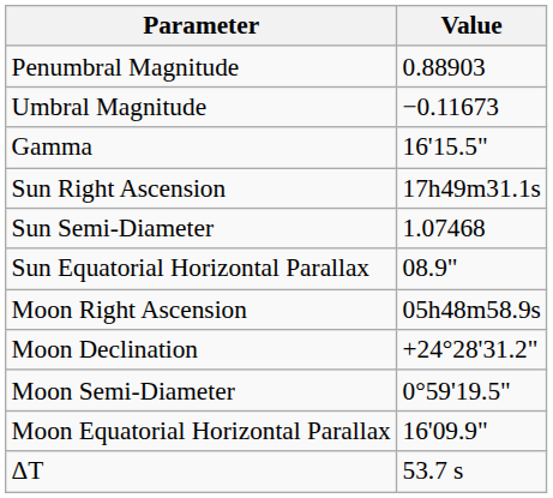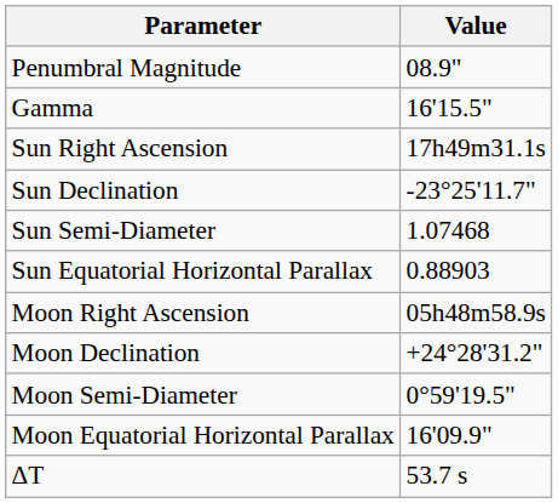Penumbral Magnitude | Value: 0.88903 -> 08.9"
- row: Umbral Magnitude | −0.11673
+ row: Sun Declination | -23°25'11.7"
Sun Equatorial Horizontal Parallax | Value: 08.9" -> 0.88903
